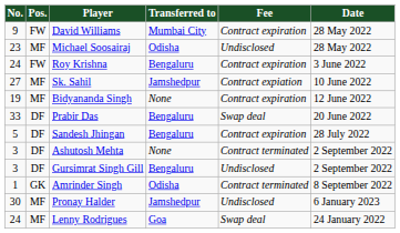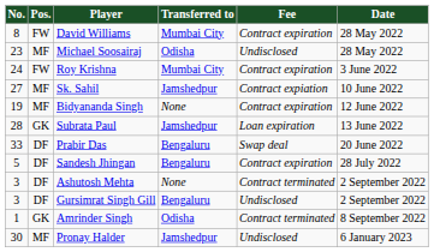David Williams | No.: 9 -> 8
Roy Krishna | Transferred to: Bengaluru -> Mumbai City
+ row: 28 | GK | Subrata Paul | Jamshedpur | Loan expiration | 13 June 2022
- row: 24 | MF | Lenny Rodrigues | Goa | Swap deal | 24 January 2022
